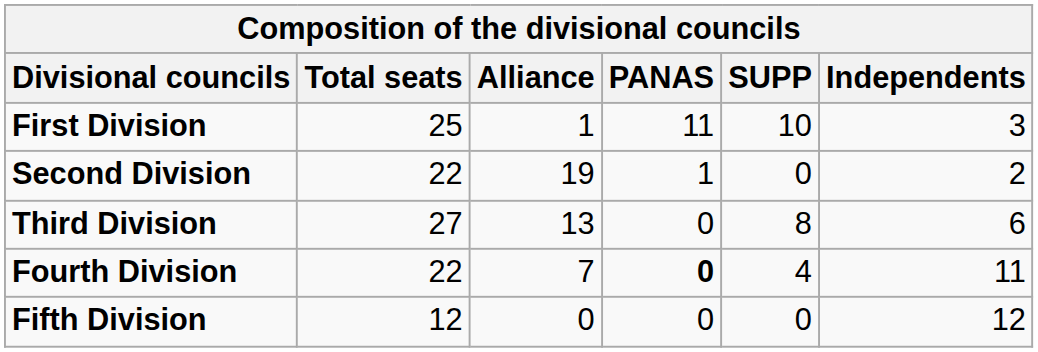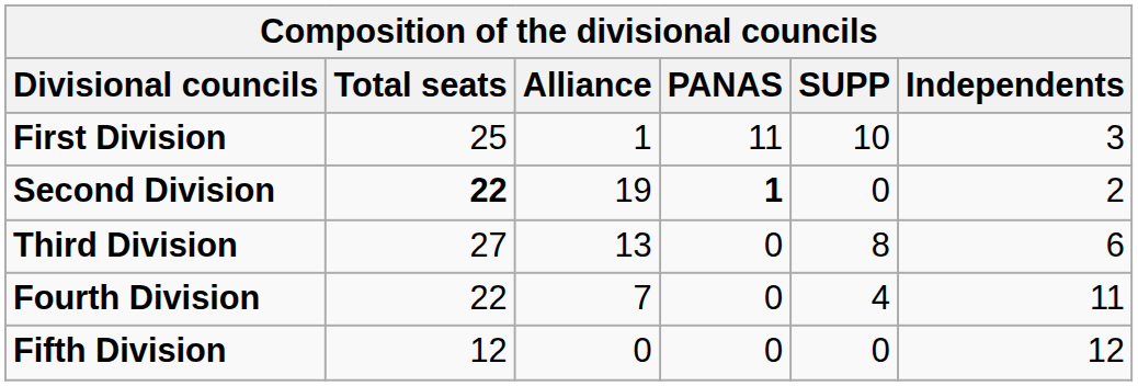Second Division | Total seats: normal -> bold
Second Division | PANAS: normal -> bold
Fourth Division | PANAS: bold -> normal
